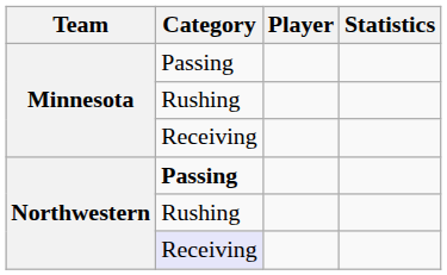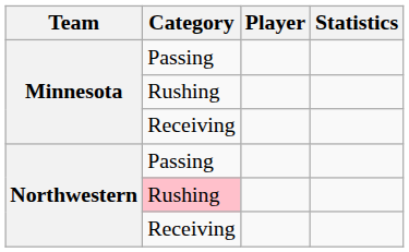Northwestern / Passing | Category: bold -> normal
Northwestern / Rushing | Category: no background -> pink background
Northwestern / Receiving | Category: lavender background -> no background
